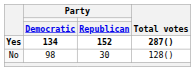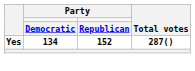- row: No | 98 | 30 | 128()
